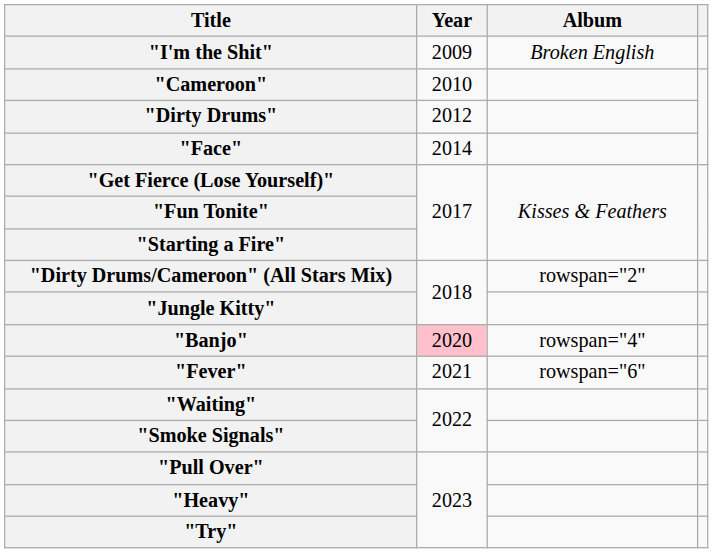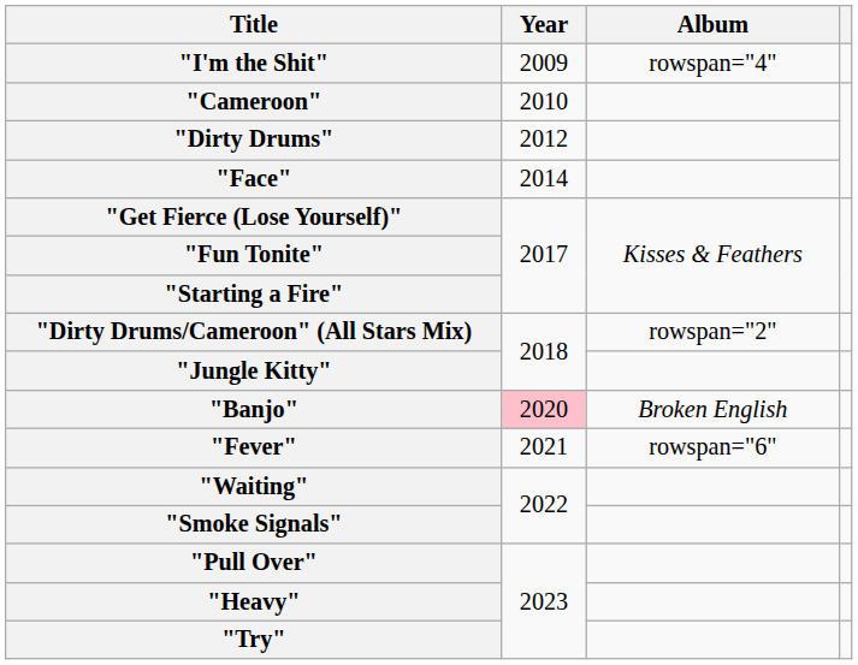"I'm the Shit" | Album: Broken English -> rowspan="4"
"Banjo" | Album: rowspan="4" -> Broken English
